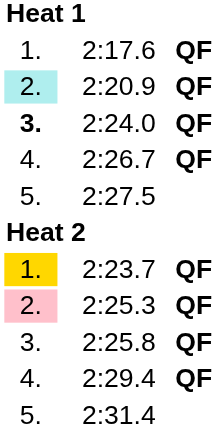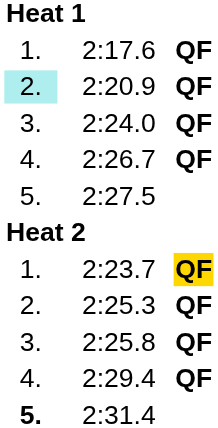2:24.0 | column 1: bold -> normal
2:23.7 | column 1: gold background -> no background
2:23.7 | column 3: no background -> gold background
2:25.3 | column 1: pink background -> no background
2:31.4 | column 1: normal -> bold
